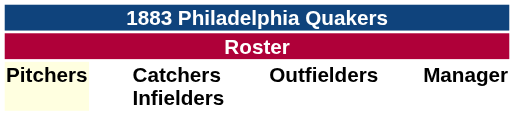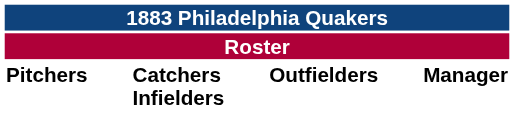Pitchers | column 1: lightyellow background -> no background
